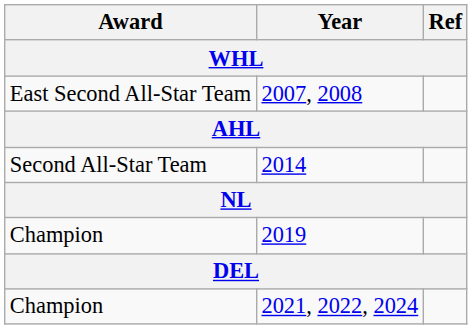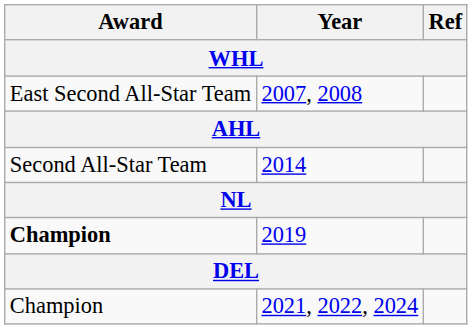2019 | Award: normal -> bold
